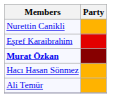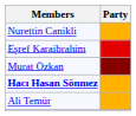Murat Özkan | Members: bold -> normal
Hacı Hasan Sönmez | Members: normal -> bold
